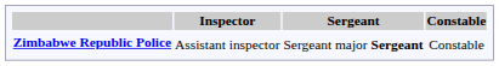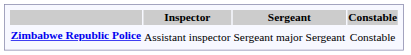Assistant inspector | column 4: bold -> normal
